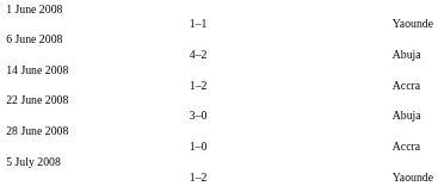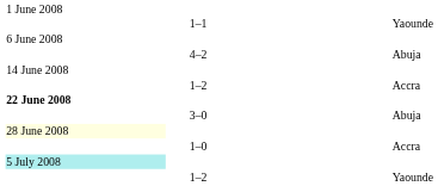22 June 2008 | column 1: normal -> bold
28 June 2008 | column 1: no background -> lightyellow background
5 July 2008 | column 1: no background -> paleturquoise background
